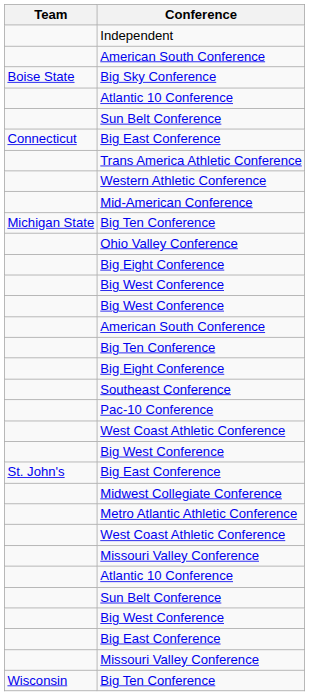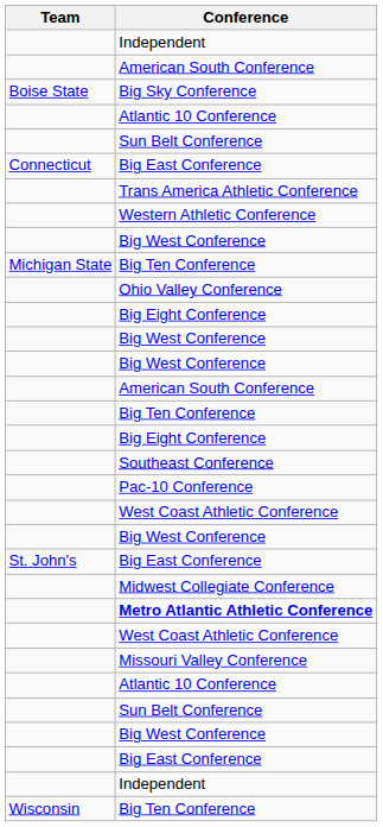row 10 | Conference: Mid-American Conference -> Big West Conference
row 25 | Conference: normal -> bold
row 32 | Conference: Missouri Valley Conference -> Independent
